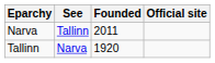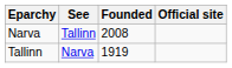row 2 | Founded: 2011 -> 2008
row 3 | Founded: 1920 -> 1919
